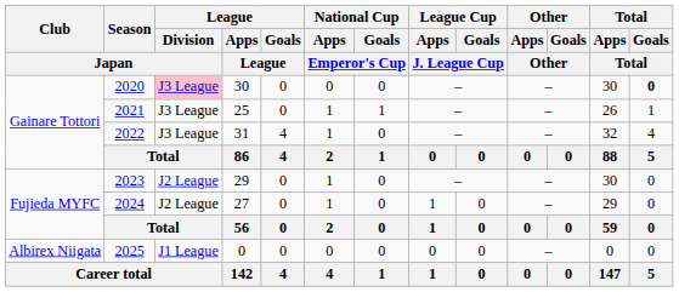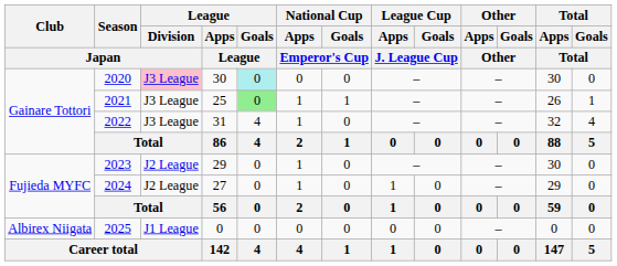2020 | League / Goals / League: no background -> paleturquoise background
2020 | Total / Goals / Total: bold -> normal
2021 | League / Goals / League: no background -> lightgreen background
